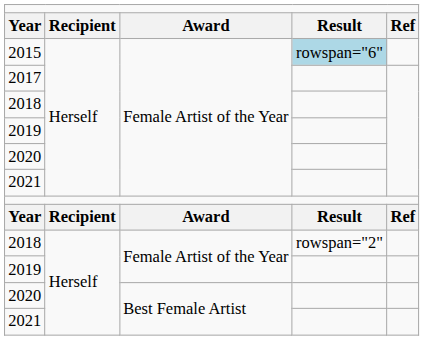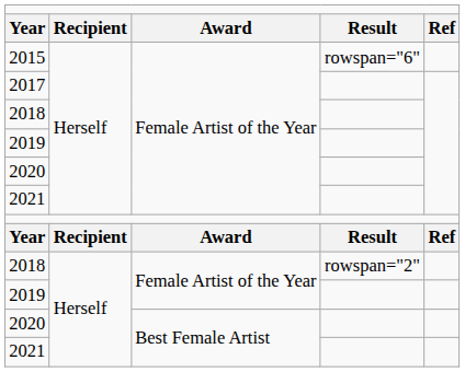2015 | column 4: lightblue background -> no background
